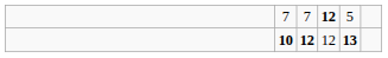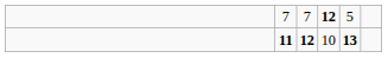row 2 | column 2: 10 -> 11
row 2 | column 4: 12 -> 10
